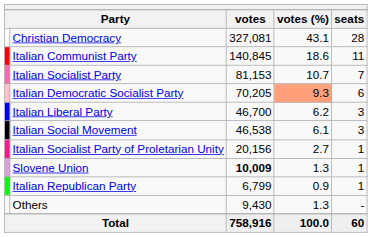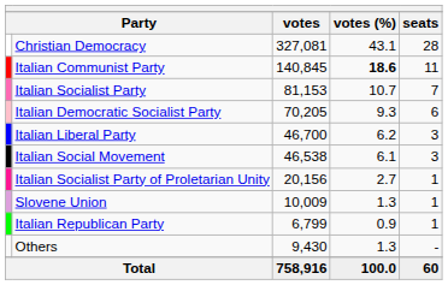Italian Communist Party | votes (%): normal -> bold
Italian Democratic Socialist Party | votes (%): lightsalmon background -> no background
Slovene Union | votes: bold -> normal
